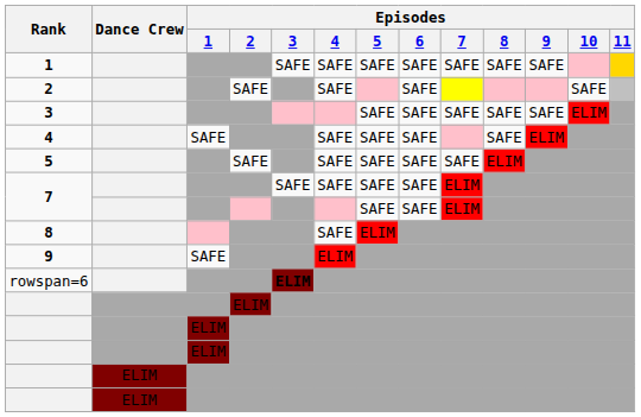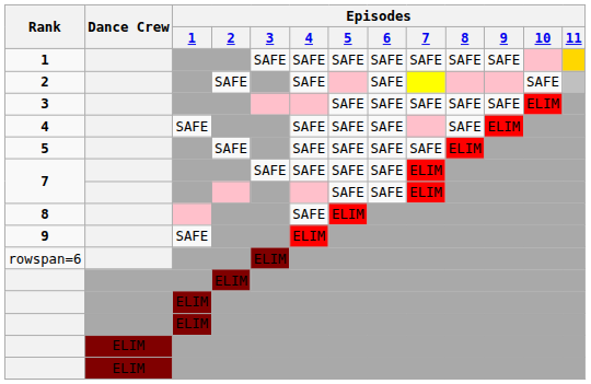rowspan=6 | Episodes / 3: bold -> normal
